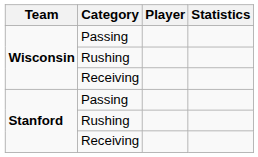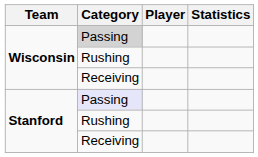Wisconsin / Passing | Category: no background -> lightgrey background
Stanford / Passing | Category: no background -> lavender background
